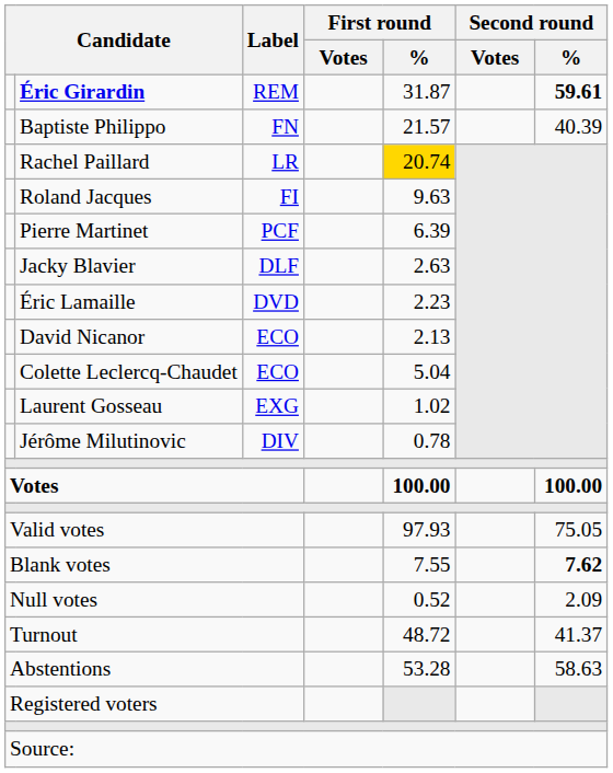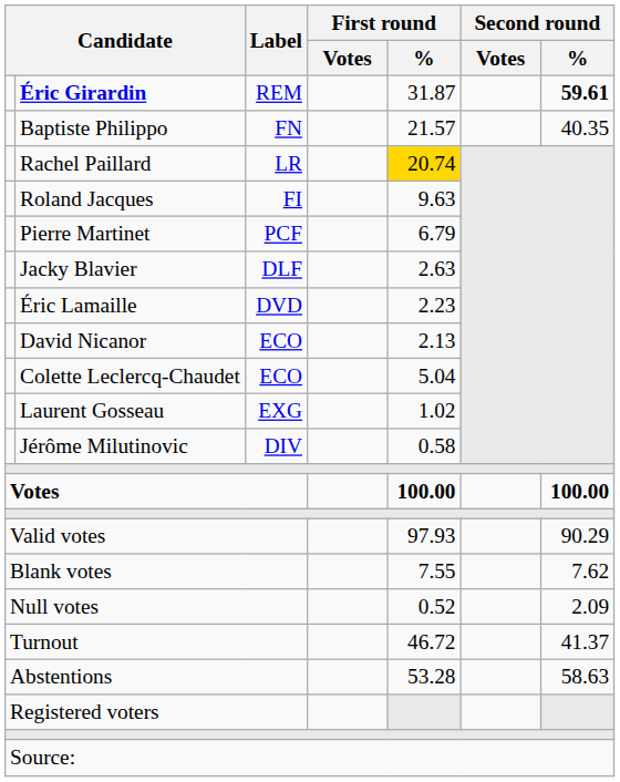Baptiste Philippo | Second round / %: 40.39 -> 40.35
Pierre Martinet | First round / %: 6.39 -> 6.79
Jérôme Milutinovic | First round / %: 0.78 -> 0.58
Valid votes | Second round / %: 75.05 -> 90.29
Blank votes | Second round / %: bold -> normal
Turnout | First round / %: 48.72 -> 46.72
